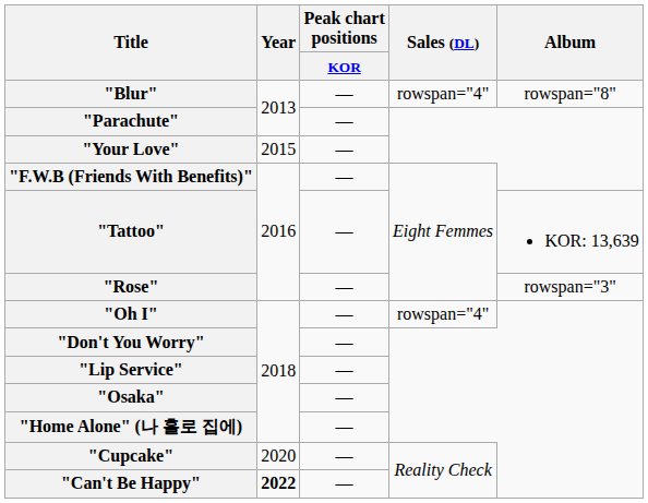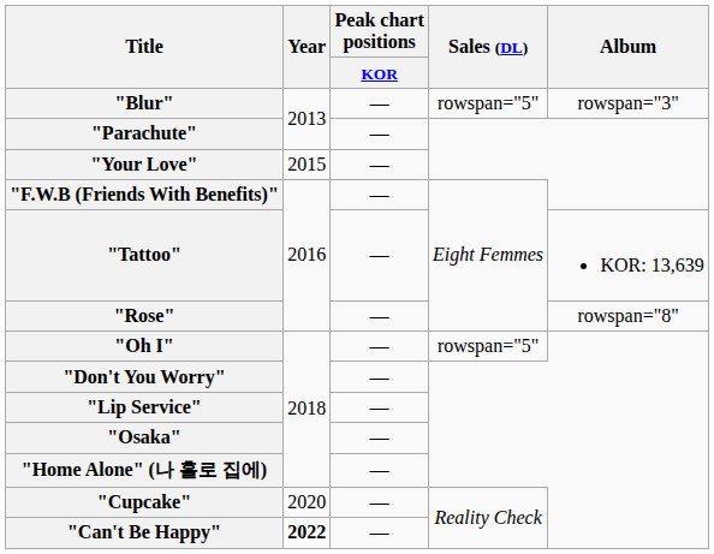"Blur" | Sales (DL): rowspan="4" -> rowspan="5"
"Blur" | Album: rowspan="8" -> rowspan="3"
"Rose" | Album: rowspan="3" -> rowspan="8"
"Oh I" | Sales (DL): rowspan="4" -> rowspan="5"
